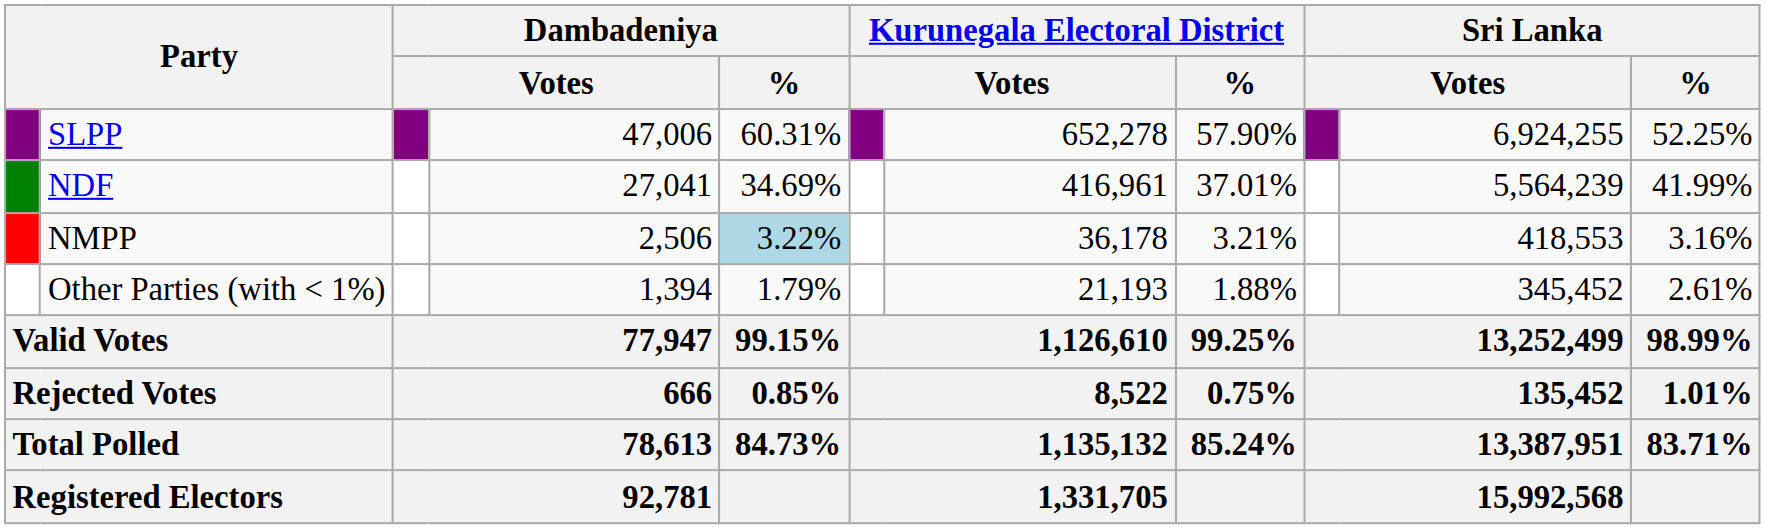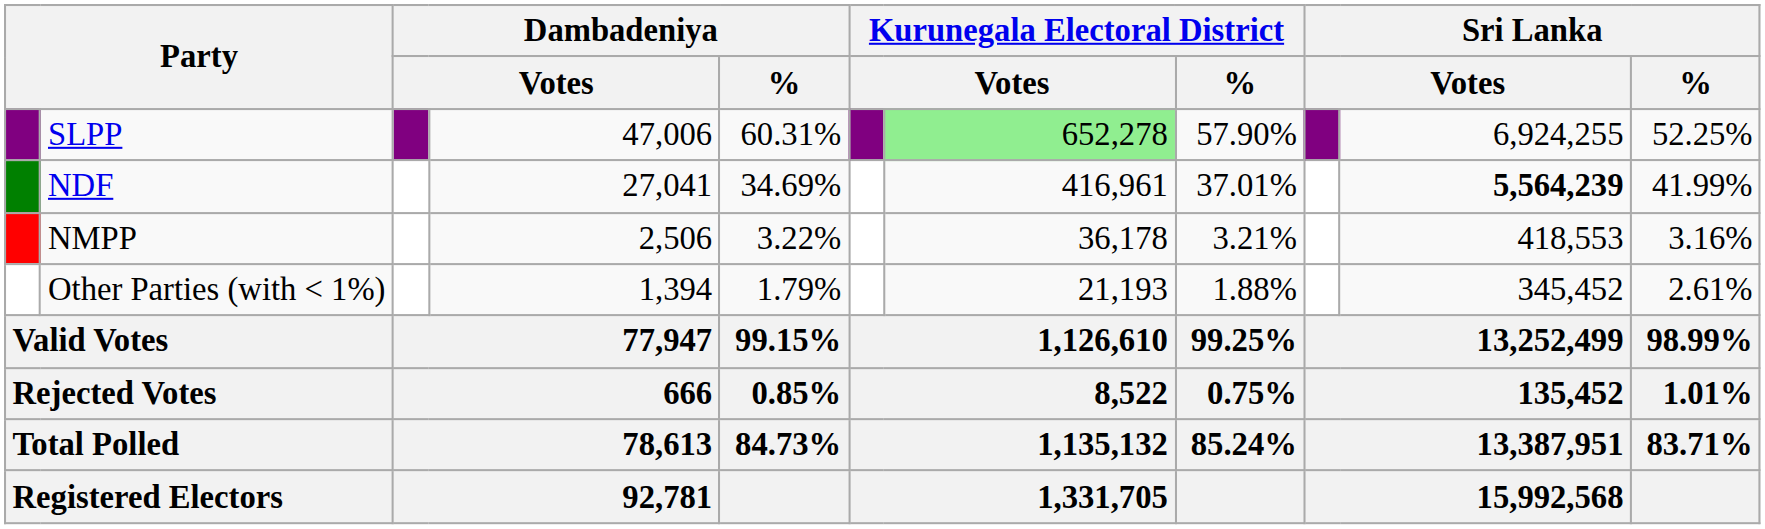SLPP | column 7: no background -> lightgreen background
NDF | column 10: normal -> bold
NMPP | Dambadeniya / %: lightblue background -> no background
